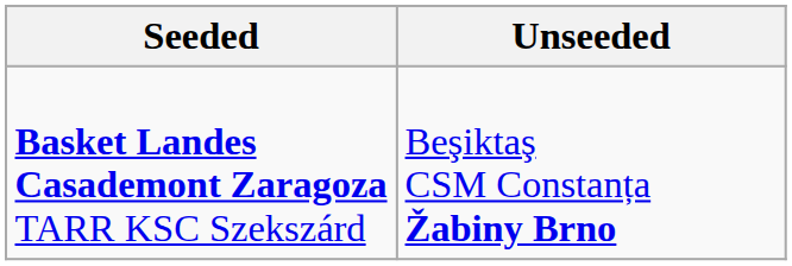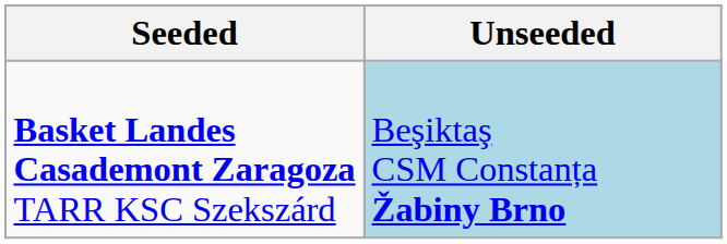Basket Landes Casademont Zaragoza TARR KSC Szekszárd | Unseeded: no background -> lightblue background
